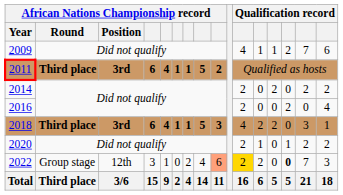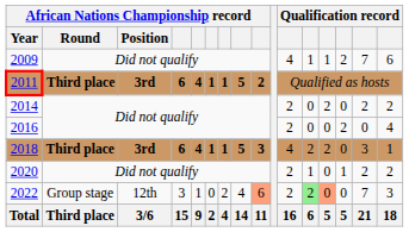2022 | column 11: gold background -> no background
2022 | column 12: no background -> lightgreen background
2022 | column 13: no background -> lightsalmon background
2022 | column 14: bold -> normal
